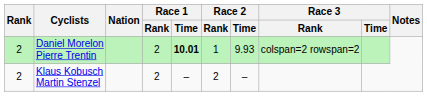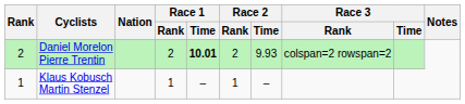Daniel Morelon Pierre Trentin | Race 2 / Rank: 1 -> 2
Klaus Kobusch Martin Stenzel | Rank: 2 -> 1
Klaus Kobusch Martin Stenzel | Race 1 / Rank: 2 -> 1
Klaus Kobusch Martin Stenzel | Race 2 / Rank: 2 -> 1
